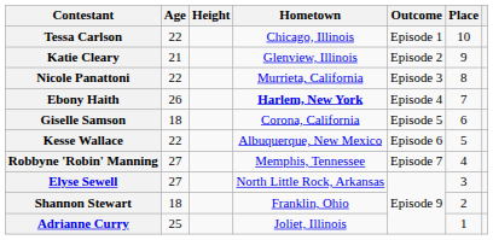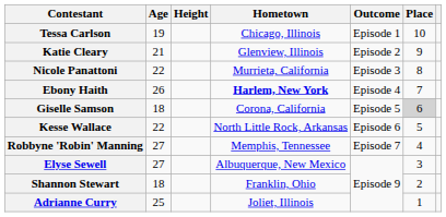Tessa Carlson | Age: 22 -> 19
Giselle Samson | Place: no background -> lightgrey background
Kesse Wallace | Hometown: Albuquerque, New Mexico -> North Little Rock, Arkansas
Elyse Sewell | Hometown: North Little Rock, Arkansas -> Albuquerque, New Mexico
